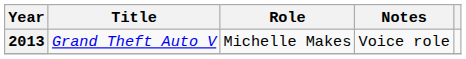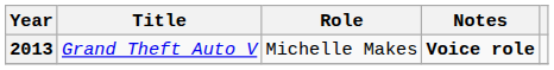2013 | Notes: normal -> bold
